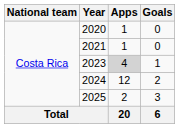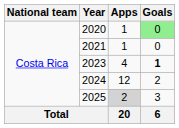2020 | Goals: no background -> lightgreen background
2023 | Apps: lightgrey background -> no background
2023 | Goals: normal -> bold
2025 | Apps: no background -> lightgrey background
